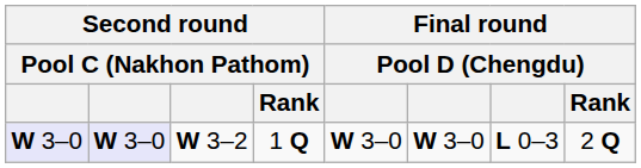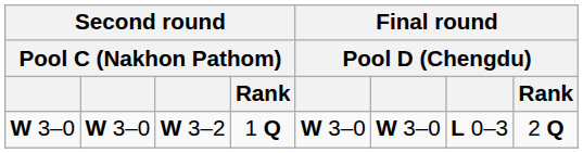row 4 | column 1: lavender background -> no background
row 4 | column 2: lavender background -> no background
